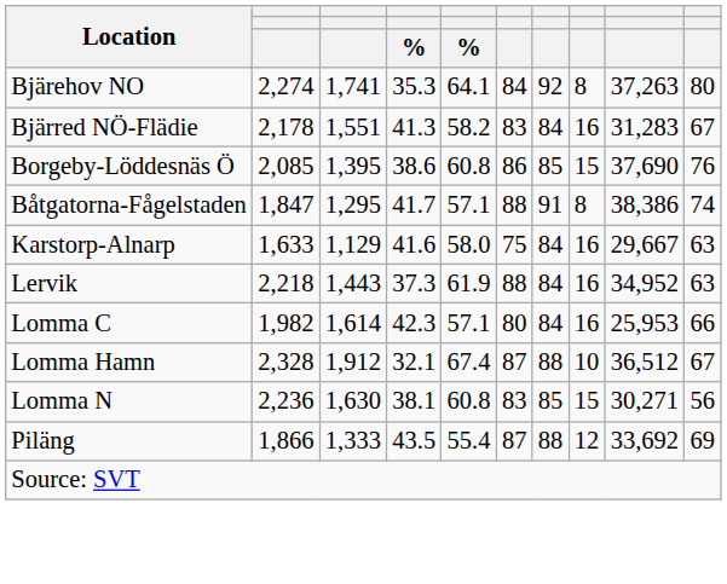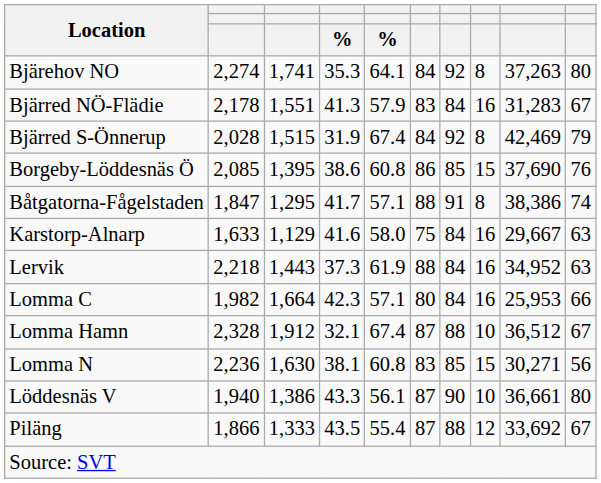Bjärred NÖ-Flädie | column 5: 58.2 -> 57.9
+ row: Bjärred S-Önnerup | 2,028 | 1,515 | 31.9 | 67.4 | 84 | 92 | 8 | 42,469 | 79
Lomma C | column 3: 1,614 -> 1,664
+ row: Löddesnäs V | 1,940 | 1,386 | 43.3 | 56.1 | 87 | 90 | 10 | 36,661 | 80
Piläng | column 10: 69 -> 67
